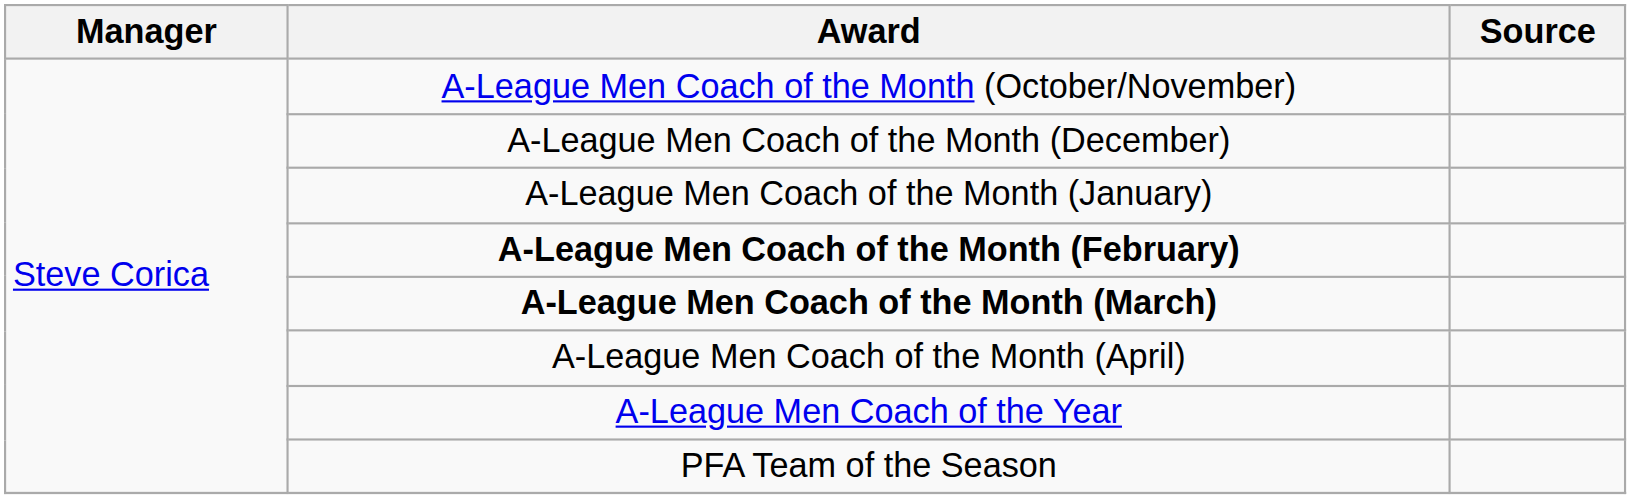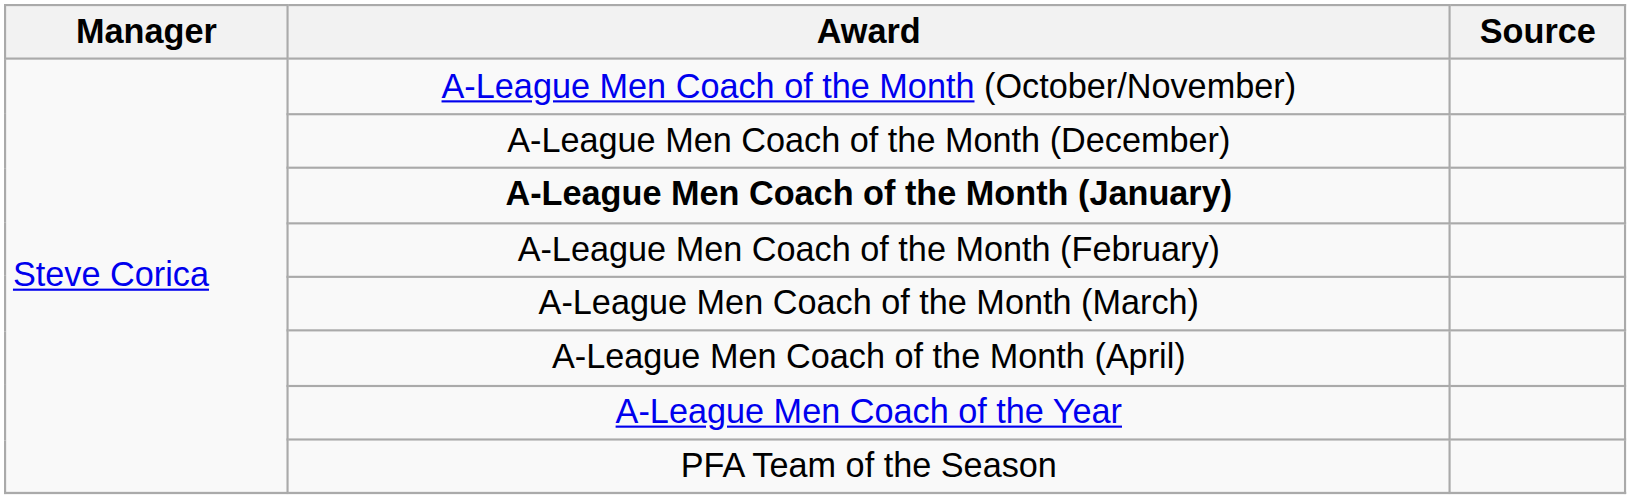A-League Men Coach of the Month (January) | Award: normal -> bold
A-League Men Coach of the Month (February) | Award: bold -> normal
A-League Men Coach of the Month (March) | Award: bold -> normal
